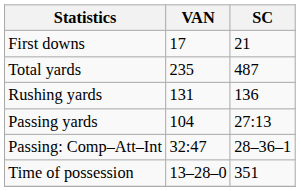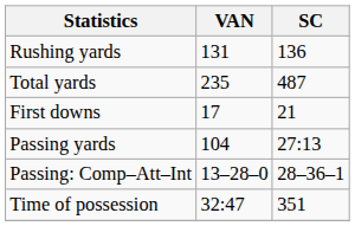rows swapped: First downs <-> Rushing yards
Passing: Comp–Att–Int | VAN: 32:47 -> 13–28–0
Time of possession | VAN: 13–28–0 -> 32:47
